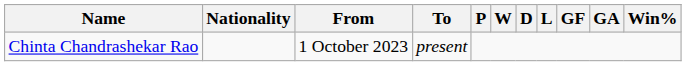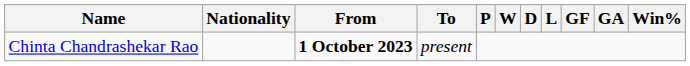Chinta Chandrashekar Rao | From: normal -> bold
